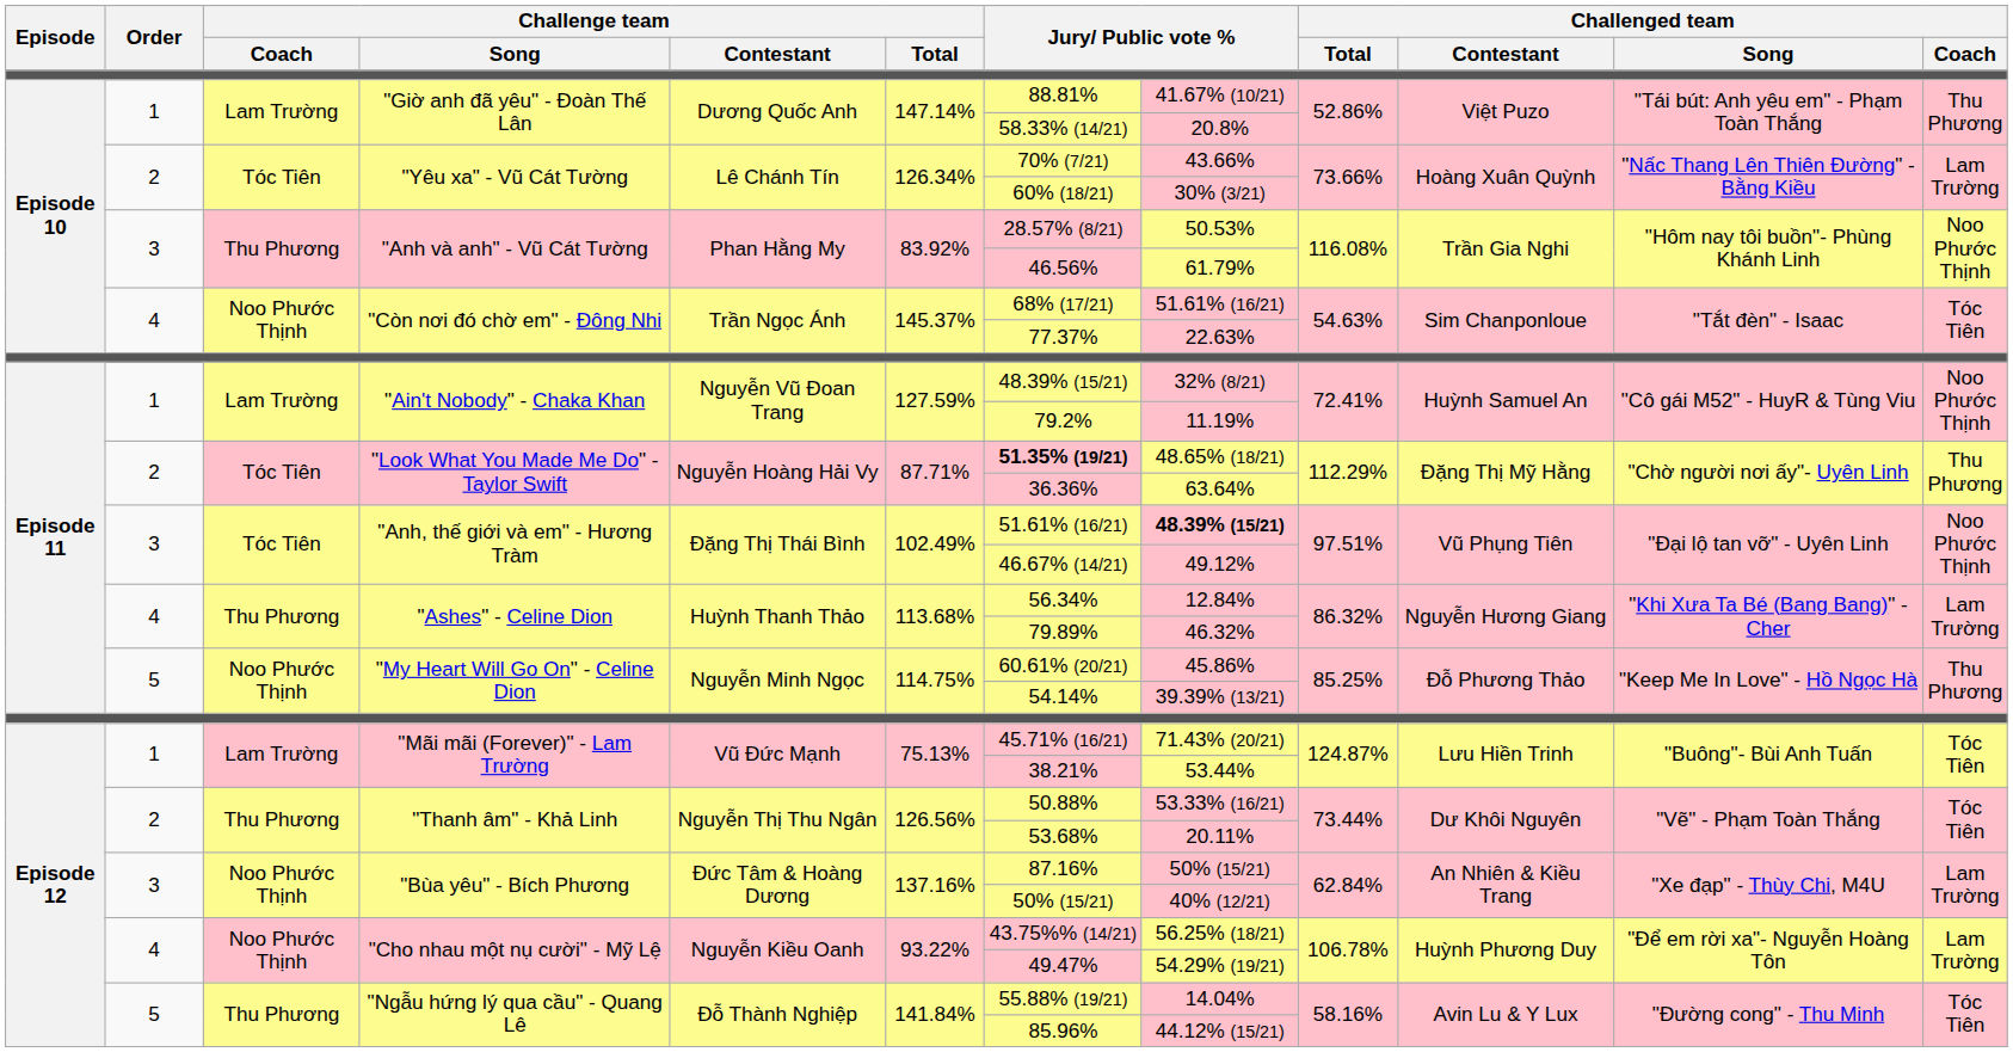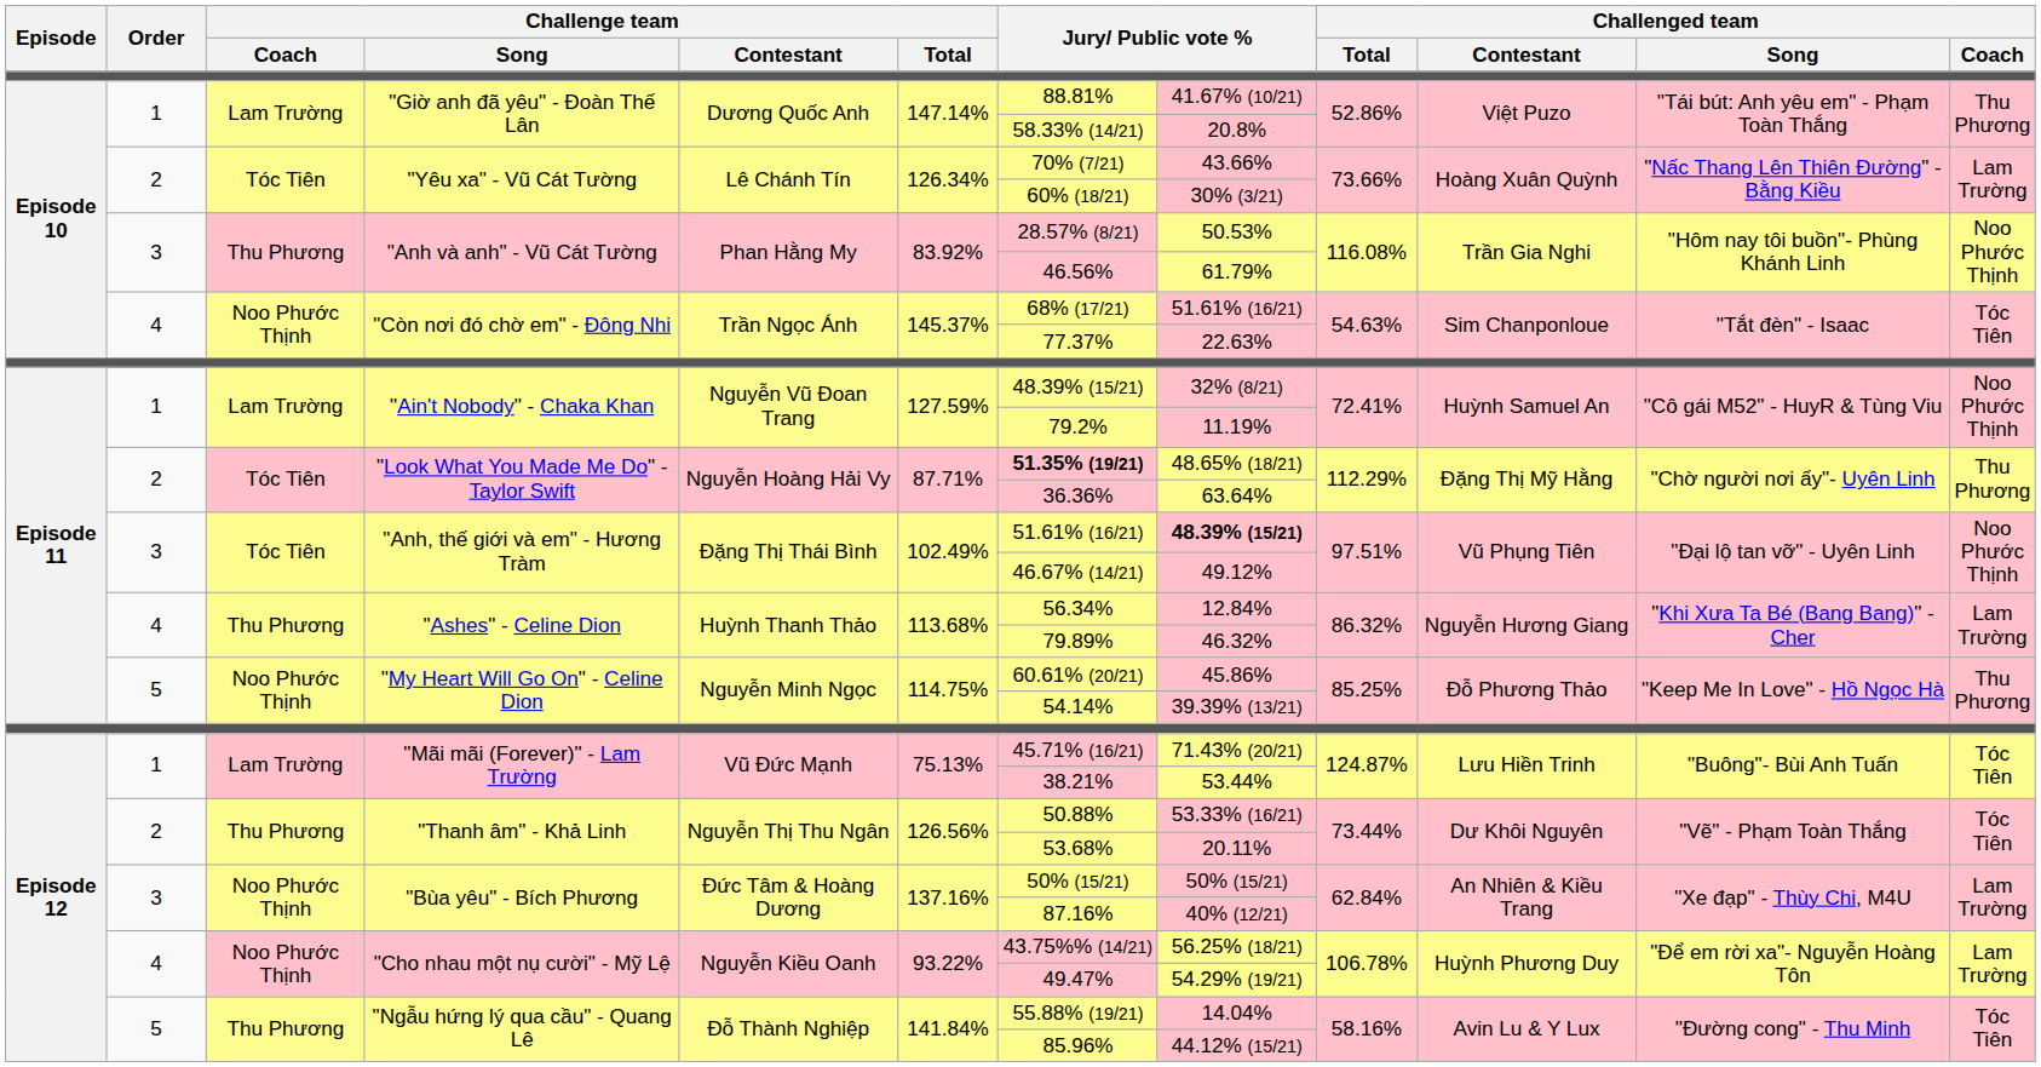row 28 | column 7: 87.16% -> 50% (15/21)
row 29 | column 7: 50% (15/21) -> 87.16%
